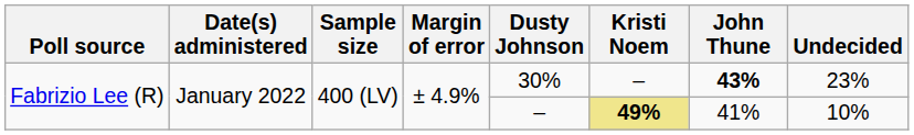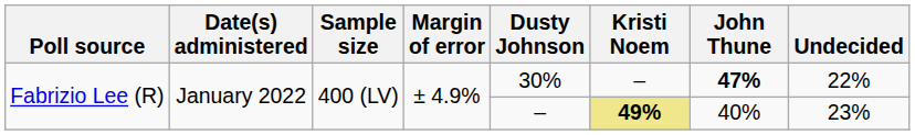row 2 | John Thune: 43% -> 47%
row 2 | Undecided: 23% -> 22%
row 3 | John Thune: 41% -> 40%
row 3 | Undecided: 10% -> 23%
